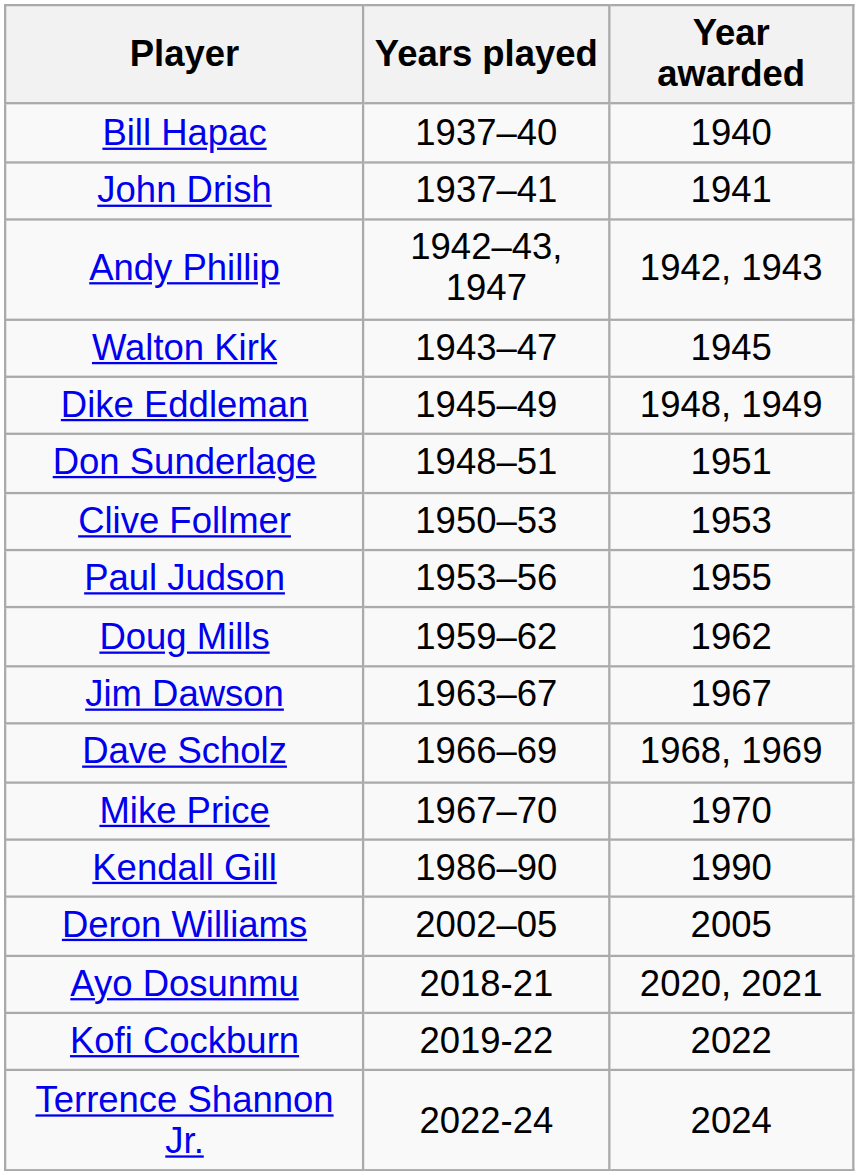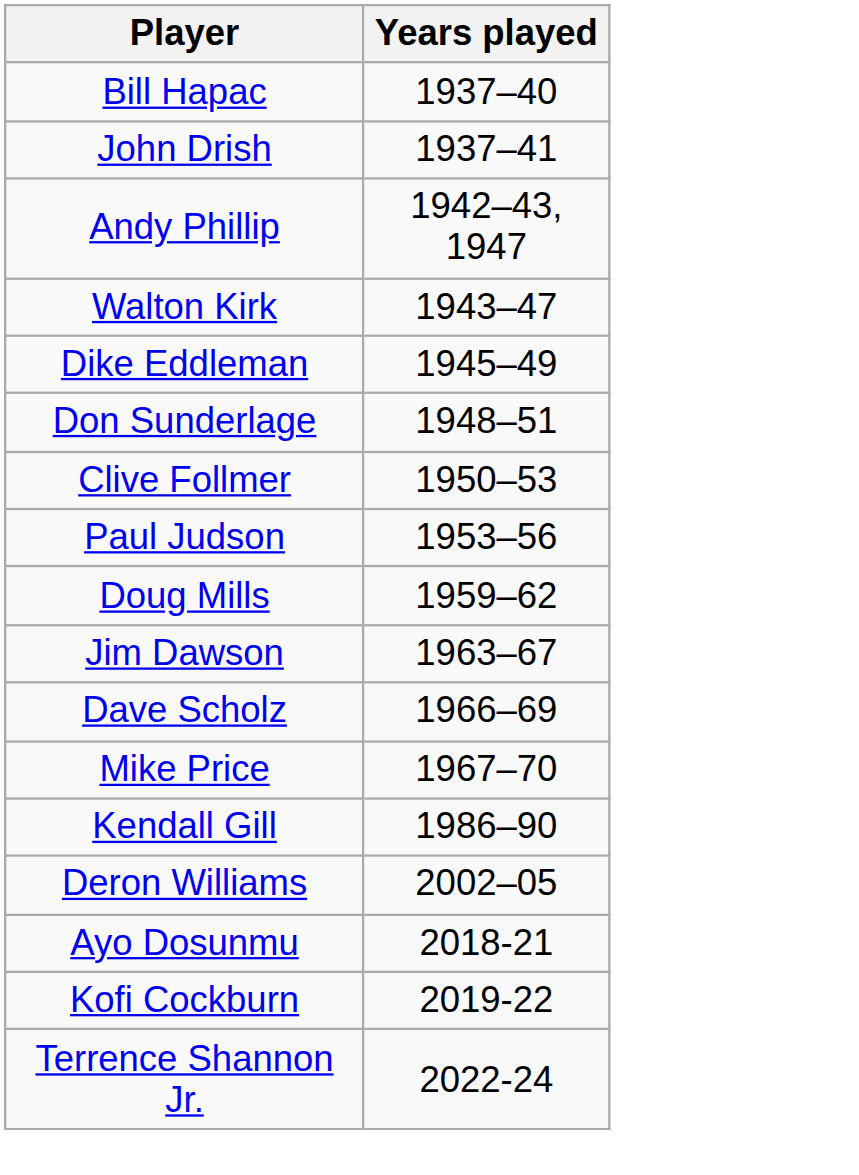- column: Year awarded | 1940 | 1941 | 1942, 1943 | 1945 | 1948, 1949 | 1951 | 1953 | 1955 | 1962 | 1967 | 1968, 1969 | 1970 | 1990 | 2005 | 2020, 2021 | 2022 | 2024
